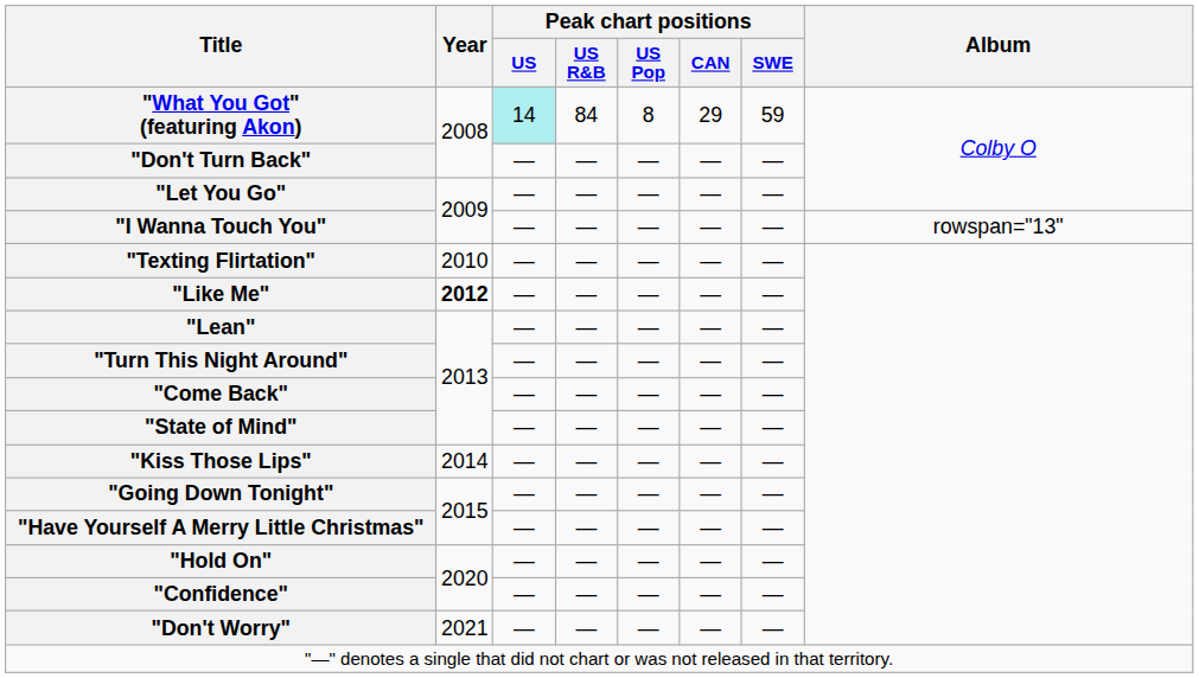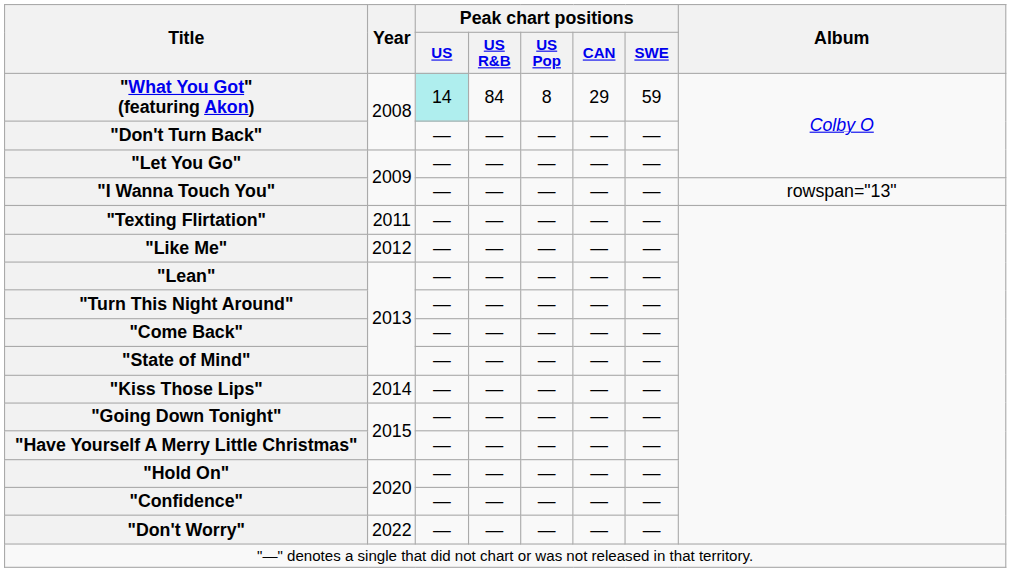"Texting Flirtation" | Year: 2010 -> 2011
"Like Me" | Year: bold -> normal
"Don't Worry" | Year: 2021 -> 2022
